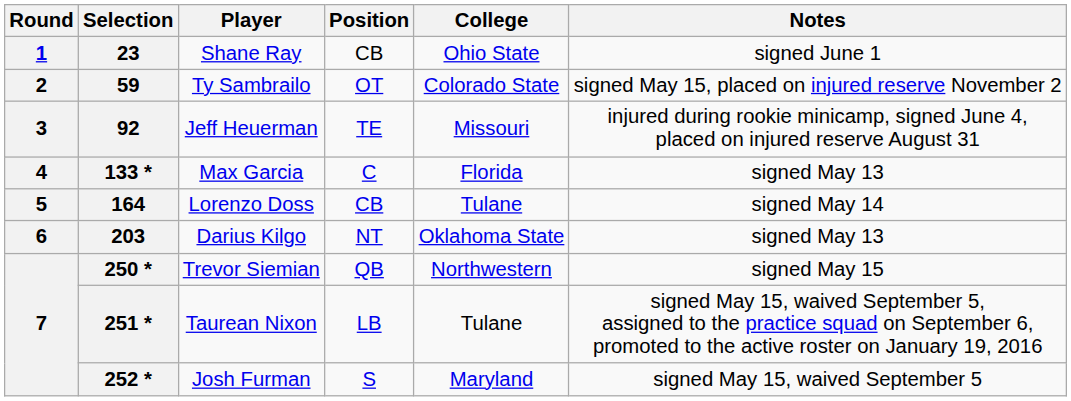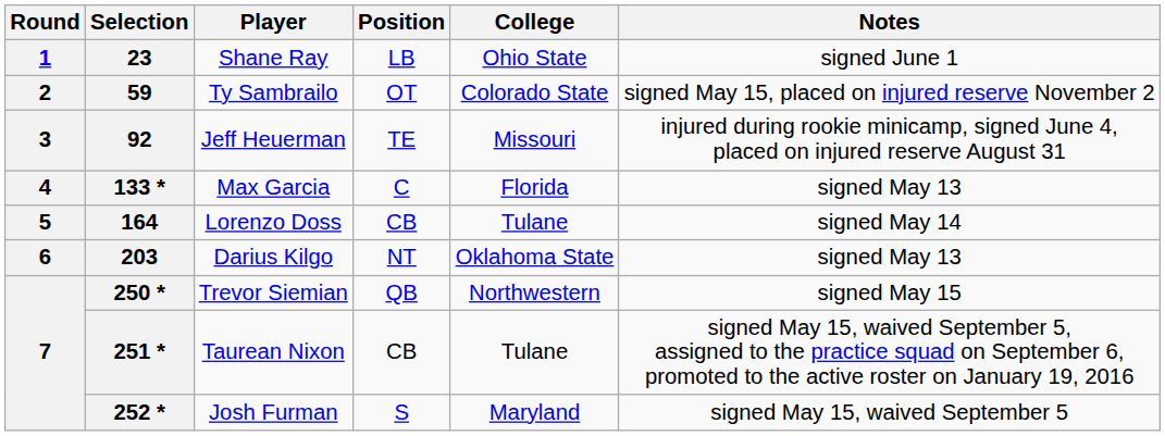23 | Position: CB -> LB
251 * | Position: LB -> CB
